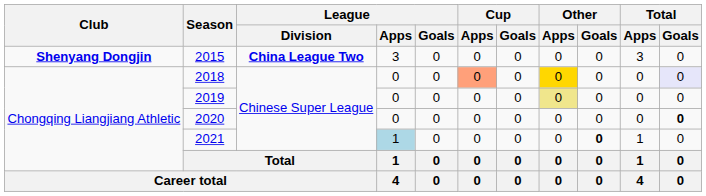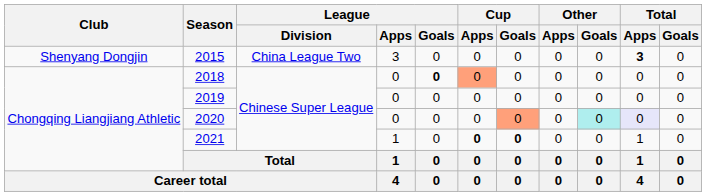2015 | Club: bold -> normal
2015 | League / Division: bold -> normal
2015 | Total / Apps: normal -> bold
2018 | League / Goals: normal -> bold
2018 | Other / Apps: gold background -> no background
2018 | Total / Goals: lavender background -> no background
2019 | Other / Apps: khaki background -> no background
2020 | Cup / Goals: no background -> lightsalmon background
2020 | Other / Goals: no background -> paleturquoise background
2020 | Total / Apps: no background -> lavender background
2020 | Total / Goals: bold -> normal
2021 | League / Apps: lightblue background -> no background
2021 | Cup / Apps: normal -> bold
2021 | Cup / Goals: normal -> bold
2021 | Other / Goals: bold -> normal
